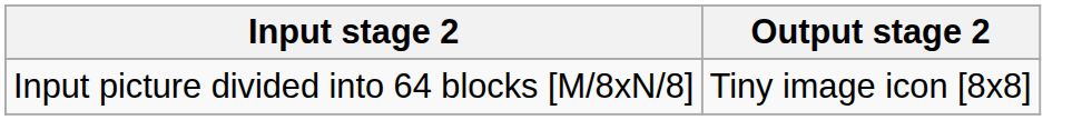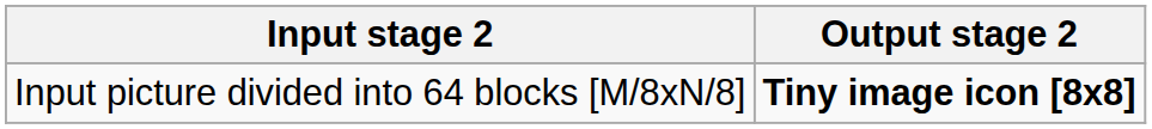Input picture divided into 64 blocks [M/8xN/8] | Output stage 2: normal -> bold
